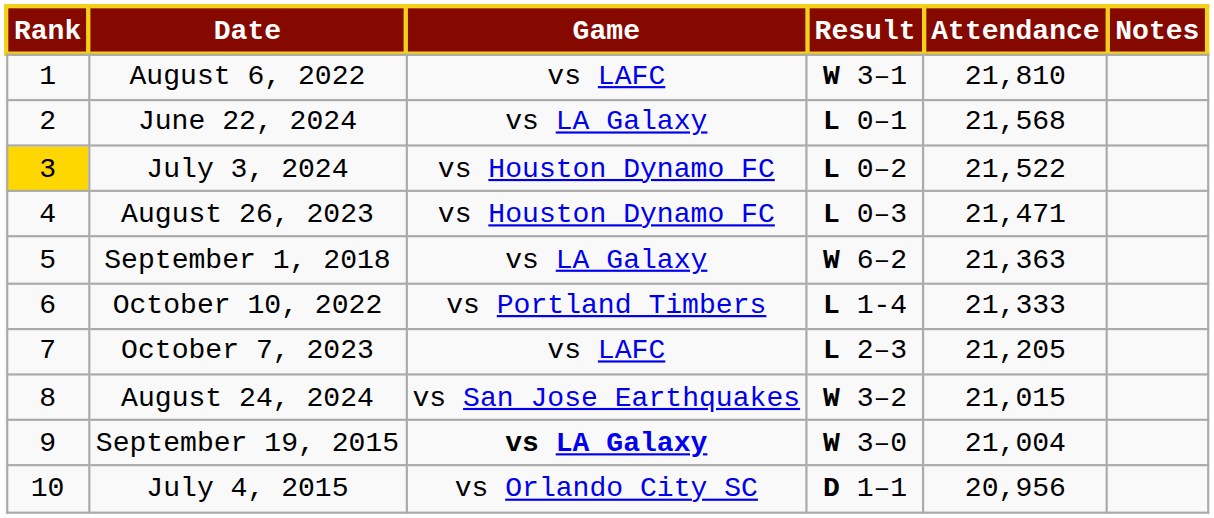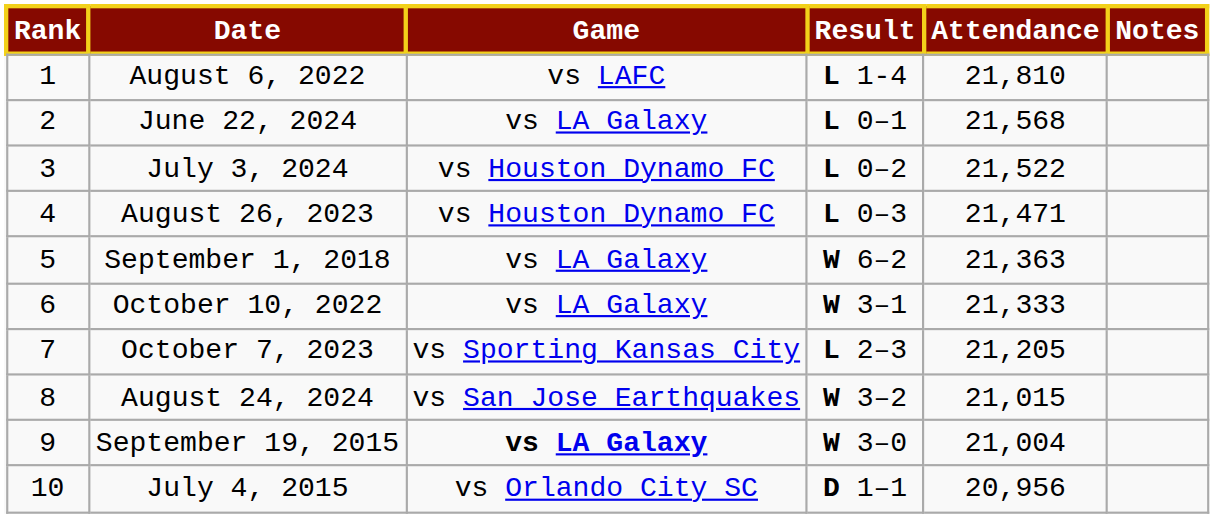August 6, 2022 | Result: W 3–1 -> L 1-4
July 3, 2024 | Rank: gold background -> no background
October 10, 2022 | Game: vs Portland Timbers -> vs LA Galaxy
October 10, 2022 | Result: L 1-4 -> W 3–1
October 7, 2023 | Game: vs LAFC -> vs Sporting Kansas City
